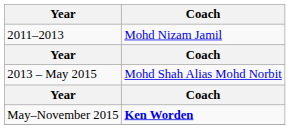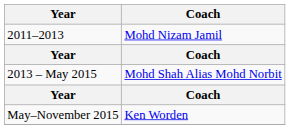May–November 2015 | Coach: bold -> normal
